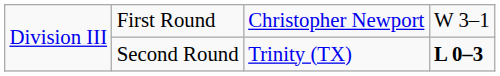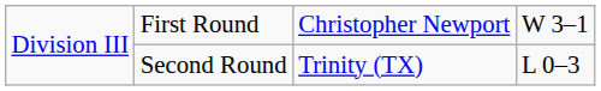Division III / Second Round | column 4: bold -> normal
